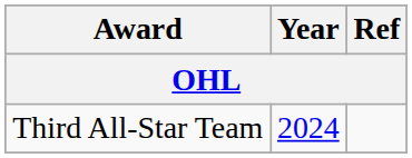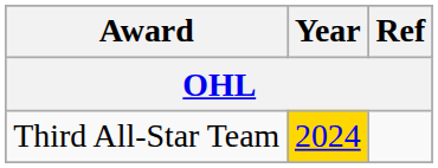row 3 | Year: no background -> gold background
